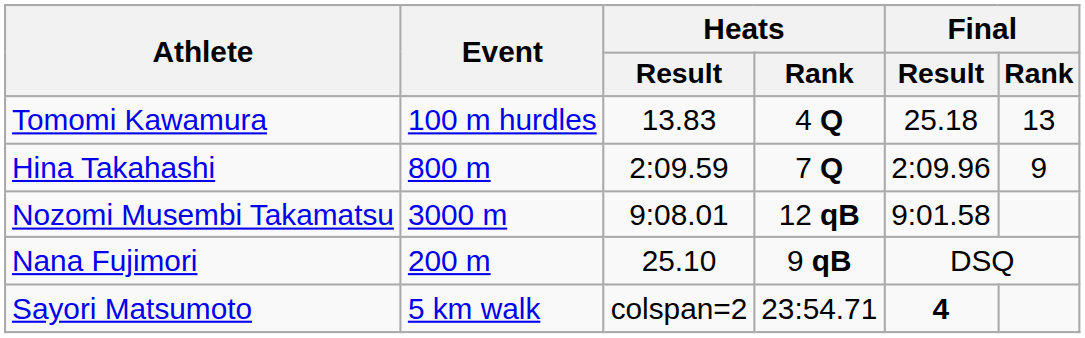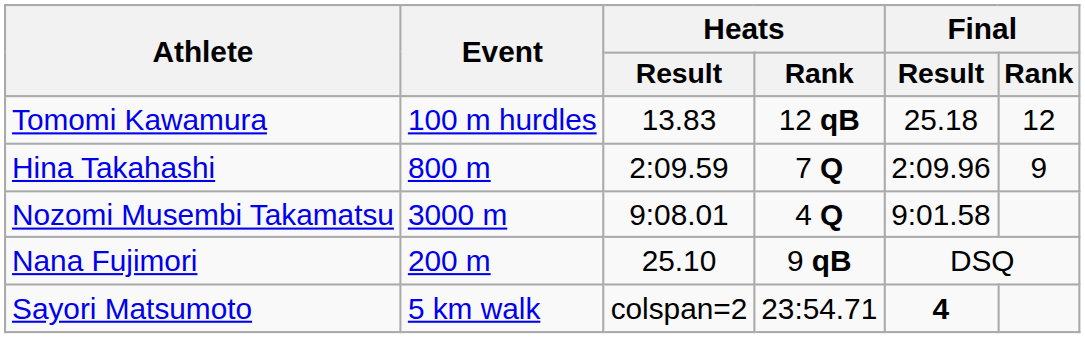Tomomi Kawamura | Heats / Rank: 4 Q -> 12 qB
Tomomi Kawamura | Final / Rank: 13 -> 12
Nozomi Musembi Takamatsu | Heats / Rank: 12 qB -> 4 Q
